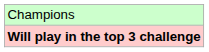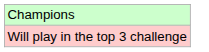row 2 | column 1: bold -> normal
